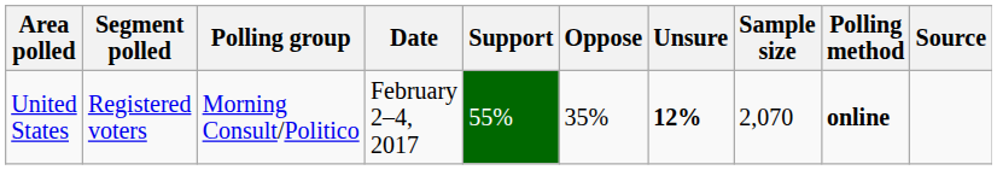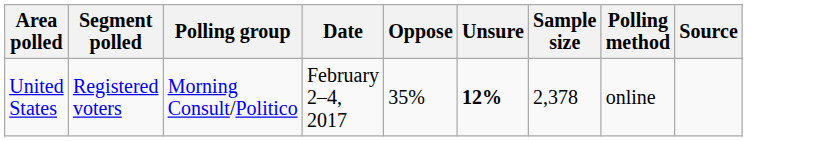- column: Support | 55%
United States | Sample size: 2,070 -> 2,378
United States | Polling method: bold -> normal
